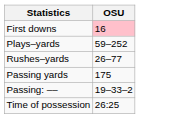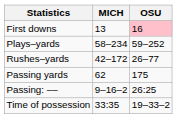+ column: MICH | 13 | 58–234 | 42–172 | 62 | 9–16–2 | 33:35
Passing: –– | OSU: 19–33–2 -> 26:25
Time of possession | OSU: 26:25 -> 19–33–2
